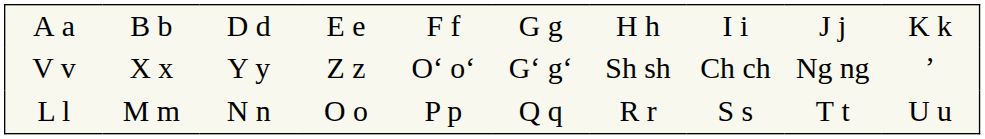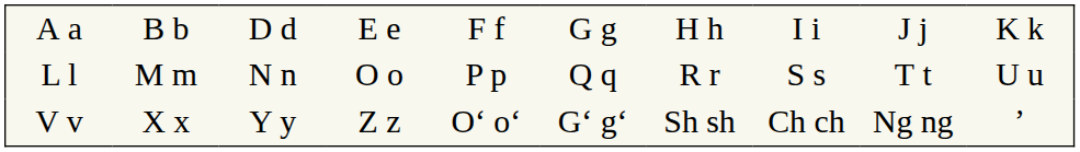rows swapped: L l <-> V v
